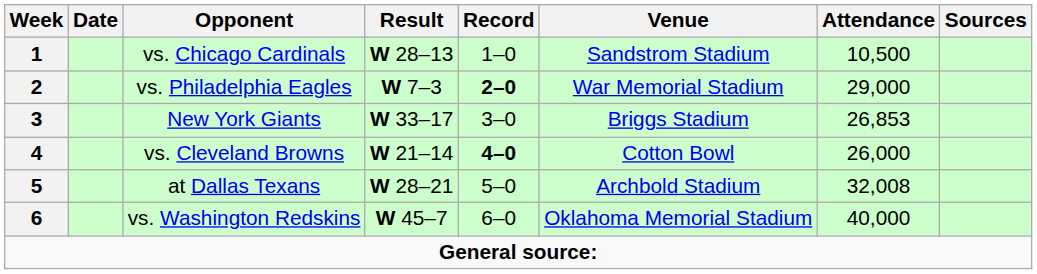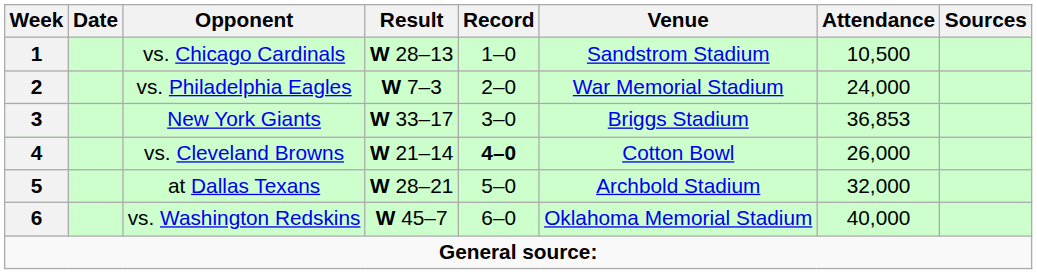vs. Philadelphia Eagles | Record: bold -> normal
vs. Philadelphia Eagles | Attendance: 29,000 -> 24,000
New York Giants | Attendance: 26,853 -> 36,853
at Dallas Texans | Attendance: 32,008 -> 32,000
